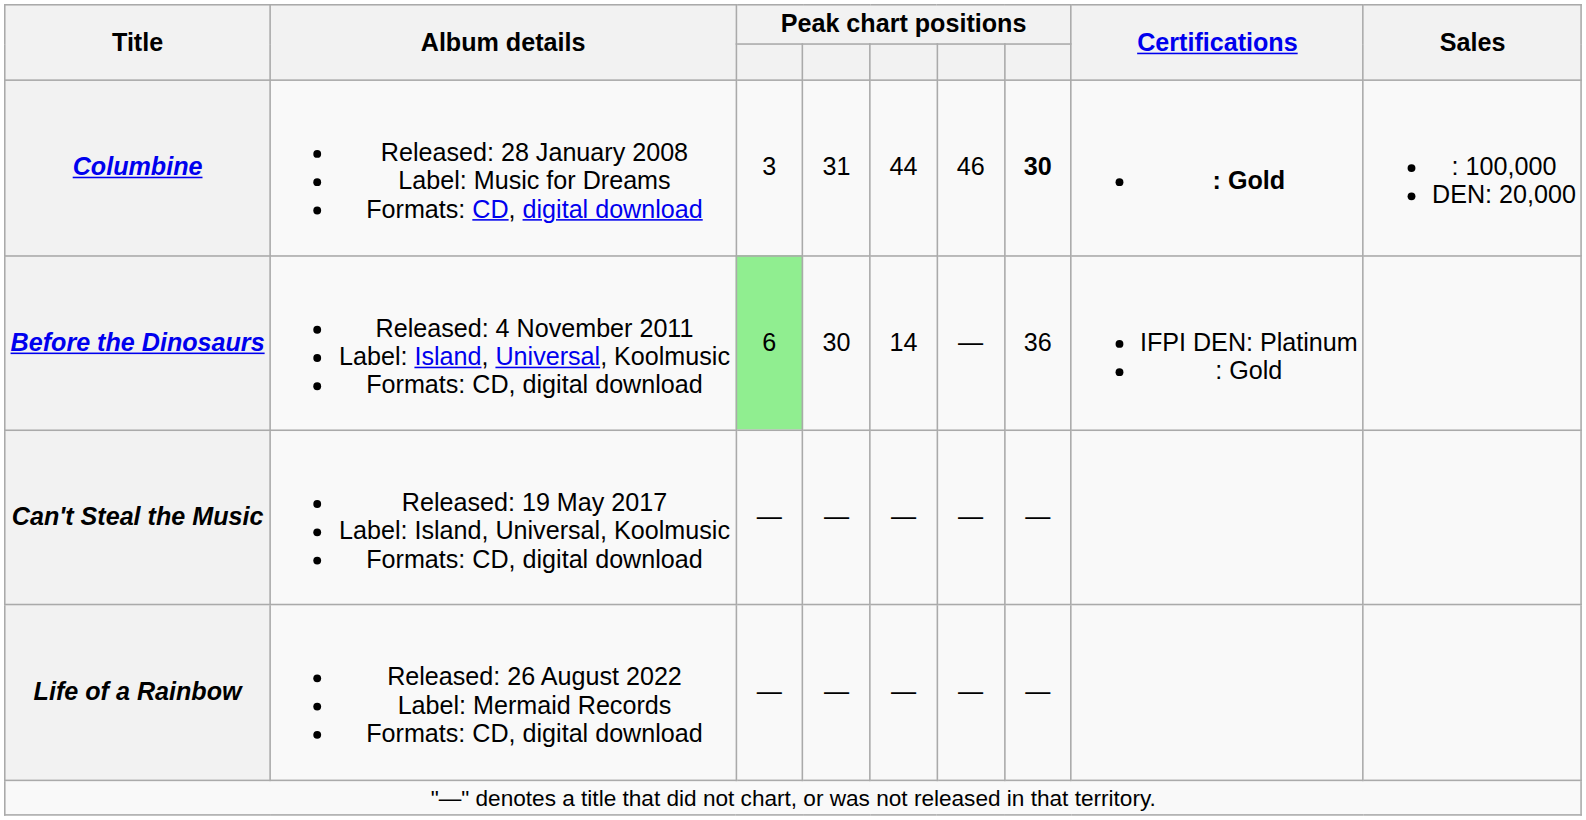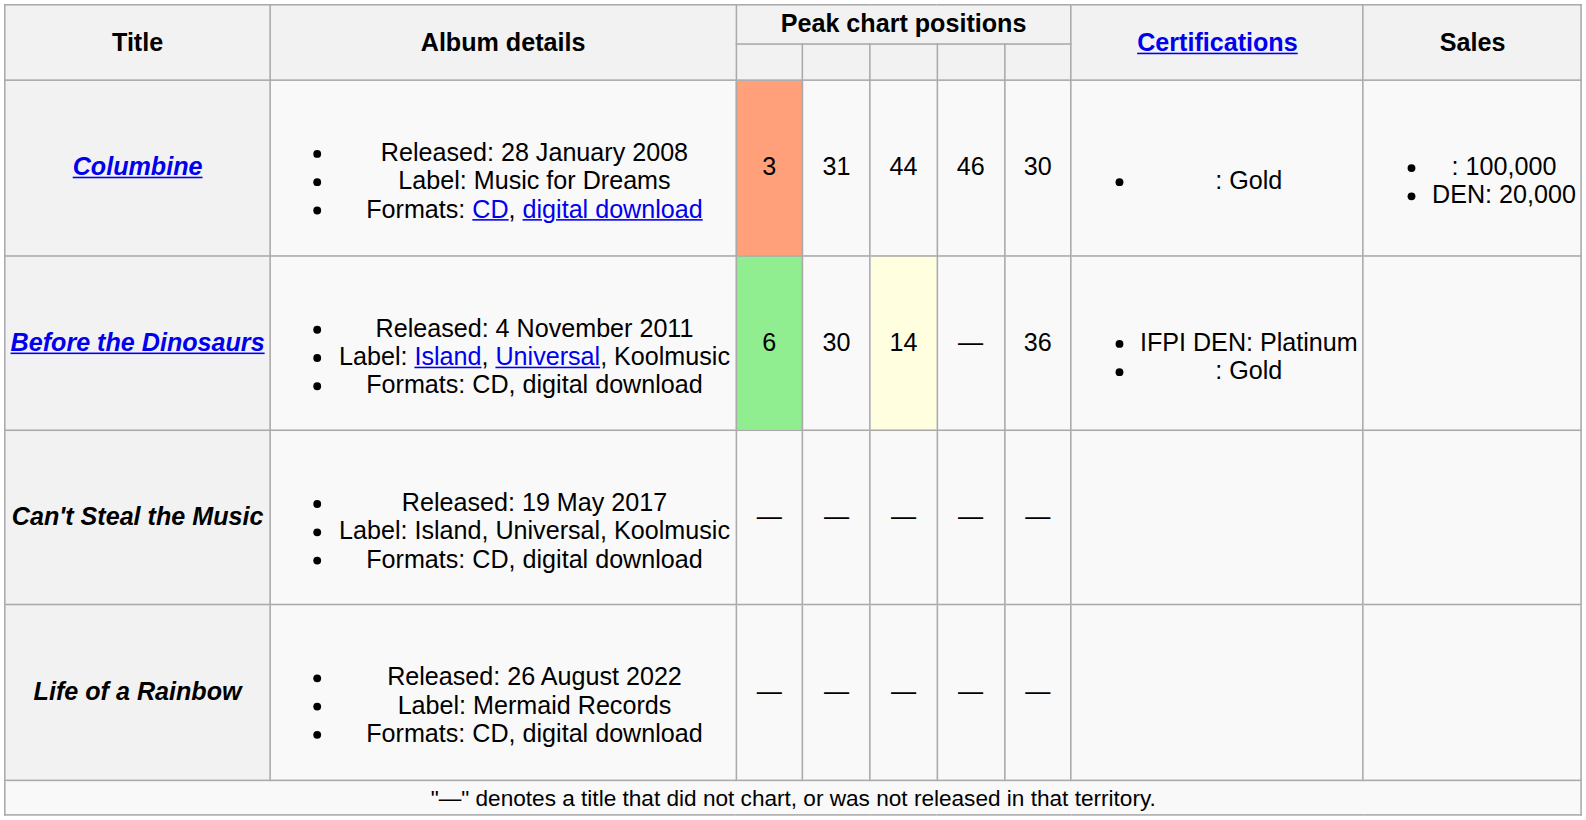Columbine | column 3: no background -> lightsalmon background
Columbine | column 7: bold -> normal
Columbine | Certifications: bold -> normal
Before the Dinosaurs | column 5: no background -> lightyellow background
